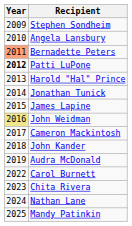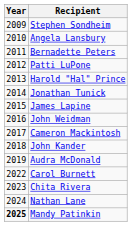Bernadette Peters | Year: lightsalmon background -> no background
Patti LuPone | Year: bold -> normal
John Weidman | Year: khaki background -> no background
Mandy Patinkin | Year: normal -> bold
